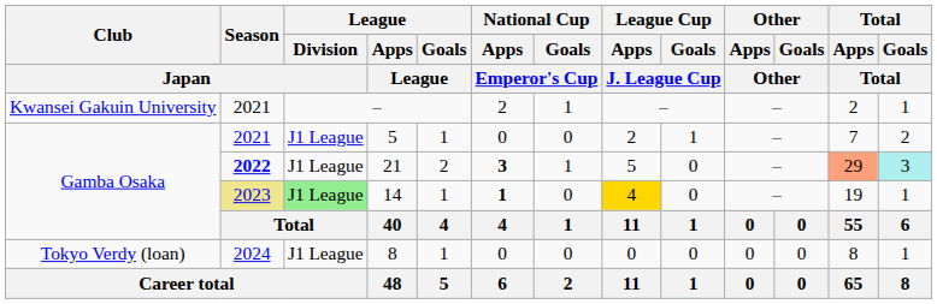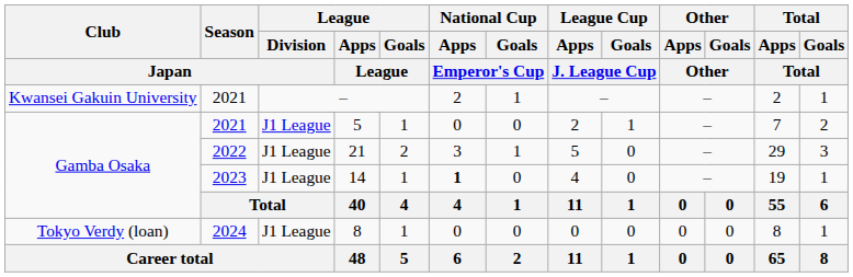21 | Season / Japan: bold -> normal
21 | National Cup / Apps / Emperor's Cup: bold -> normal
21 | Total / Apps / Total: lightsalmon background -> no background
21 | Total / Goals / Total: paleturquoise background -> no background
14 | Season / Japan: khaki background -> no background
14 | League / Division / Japan: lightgreen background -> no background
14 | League Cup / Apps / J. League Cup: gold background -> no background
